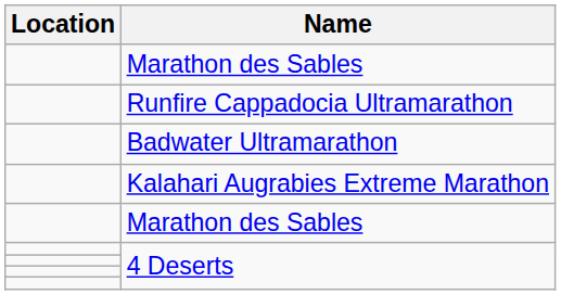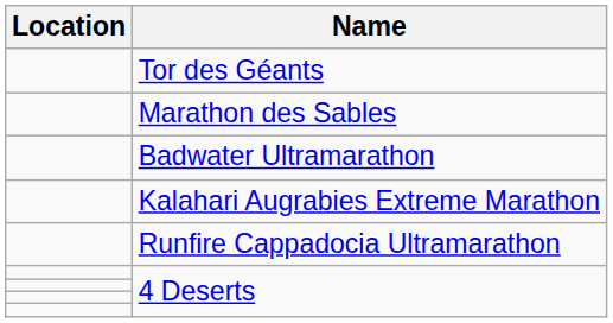row 2 | Name: Marathon des Sables -> Tor des Géants
row 3 | Name: Runfire Cappadocia Ultramarathon -> Marathon des Sables
row 6 | Name: Marathon des Sables -> Runfire Cappadocia Ultramarathon
